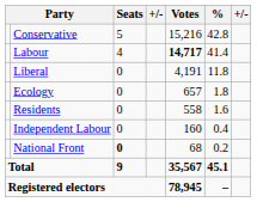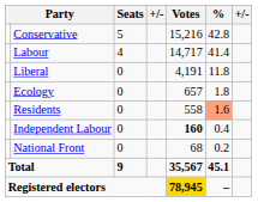Labour | Votes: bold -> normal
Residents | %: no background -> lightsalmon background
Independent Labour | Votes: normal -> bold
National Front | Seats: bold -> normal
Registered electors | Votes: no background -> gold background
